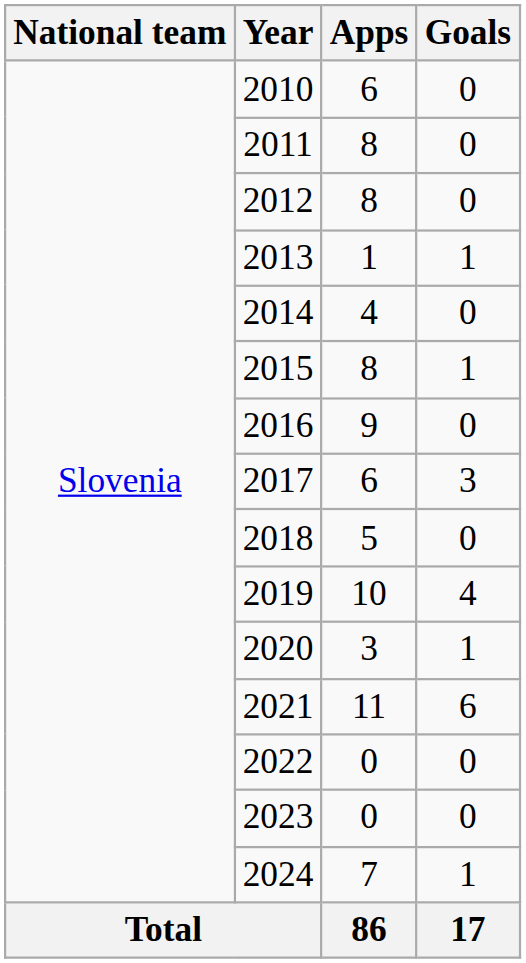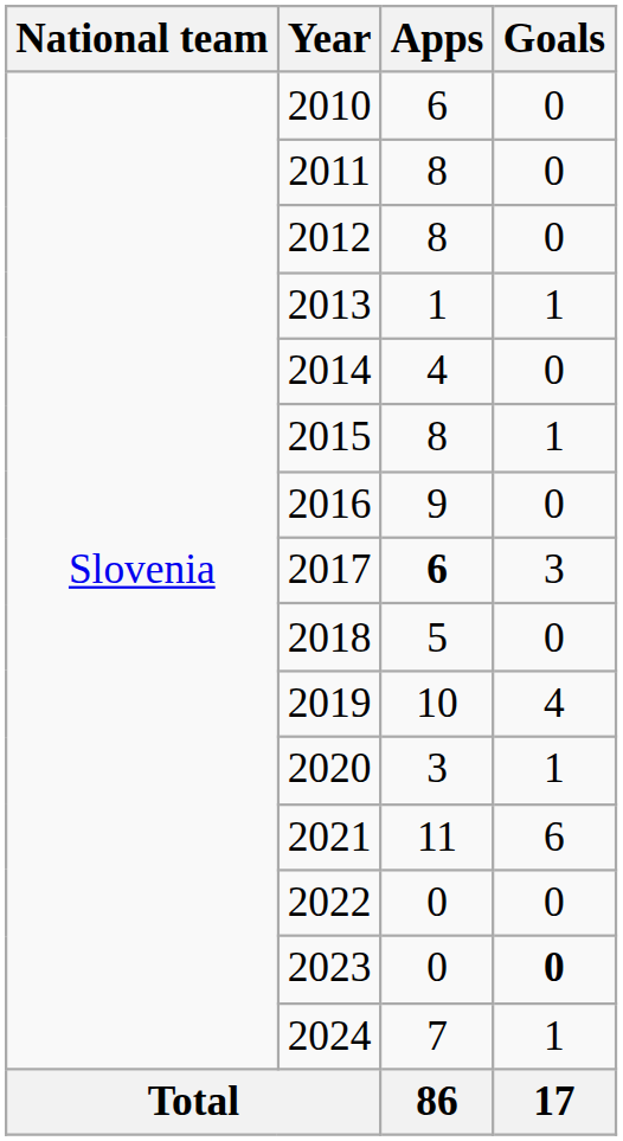2017 | Apps: normal -> bold
2023 | Goals: normal -> bold
